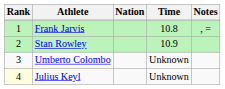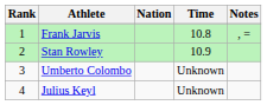Julius Keyl | Rank: lightyellow background -> no background
